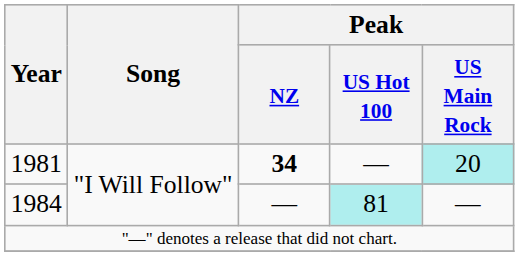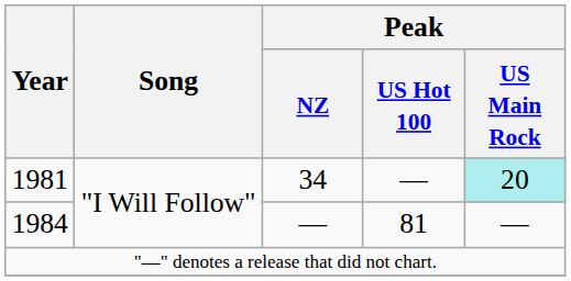1981 | Peak / NZ: bold -> normal
1984 | Peak / US Hot 100: paleturquoise background -> no background
